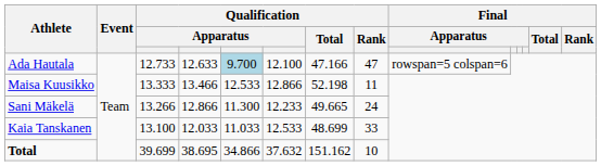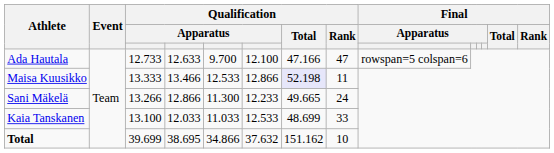Ada Hautala | column 5: lightblue background -> no background
Maisa Kuusikko | Qualification / Total: no background -> lavender background
